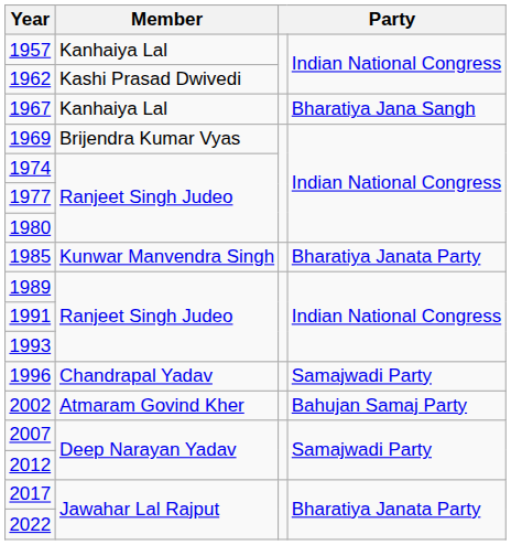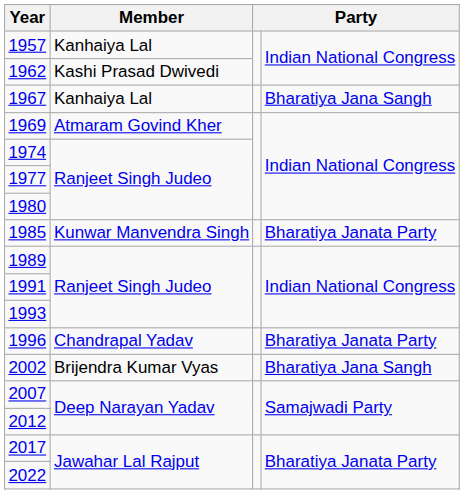1969 | Member: Brijendra Kumar Vyas -> Atmaram Govind Kher
1996 | column 4: Samajwadi Party -> Bharatiya Janata Party
2002 | Member: Atmaram Govind Kher -> Brijendra Kumar Vyas
2002 | column 4: Bahujan Samaj Party -> Bharatiya Jana Sangh
